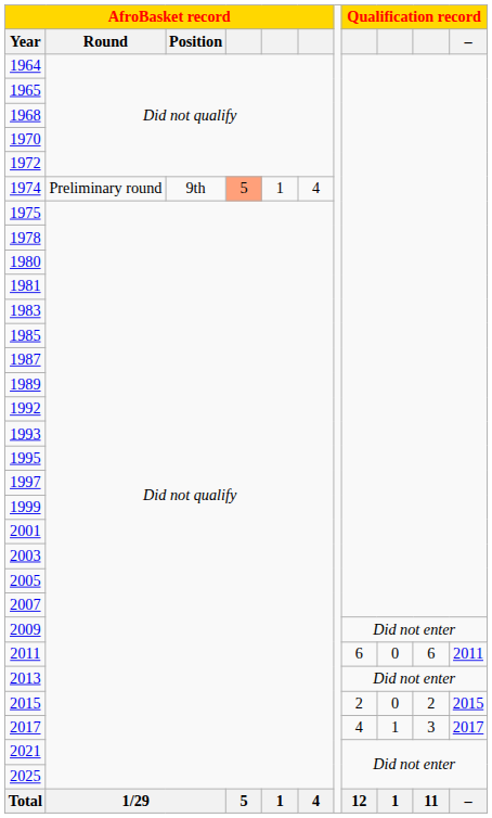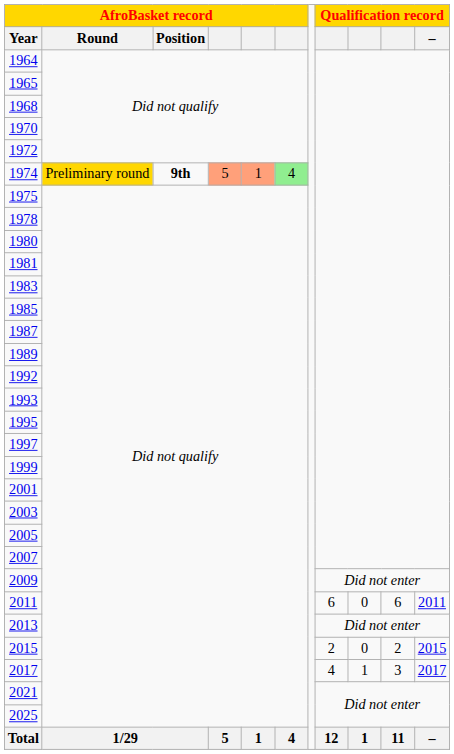1974 | AfroBasket record / Round: no background -> gold background
1974 | AfroBasket record / Position: normal -> bold
1974 | column 5: no background -> lightsalmon background
1974 | column 6: no background -> lightgreen background
